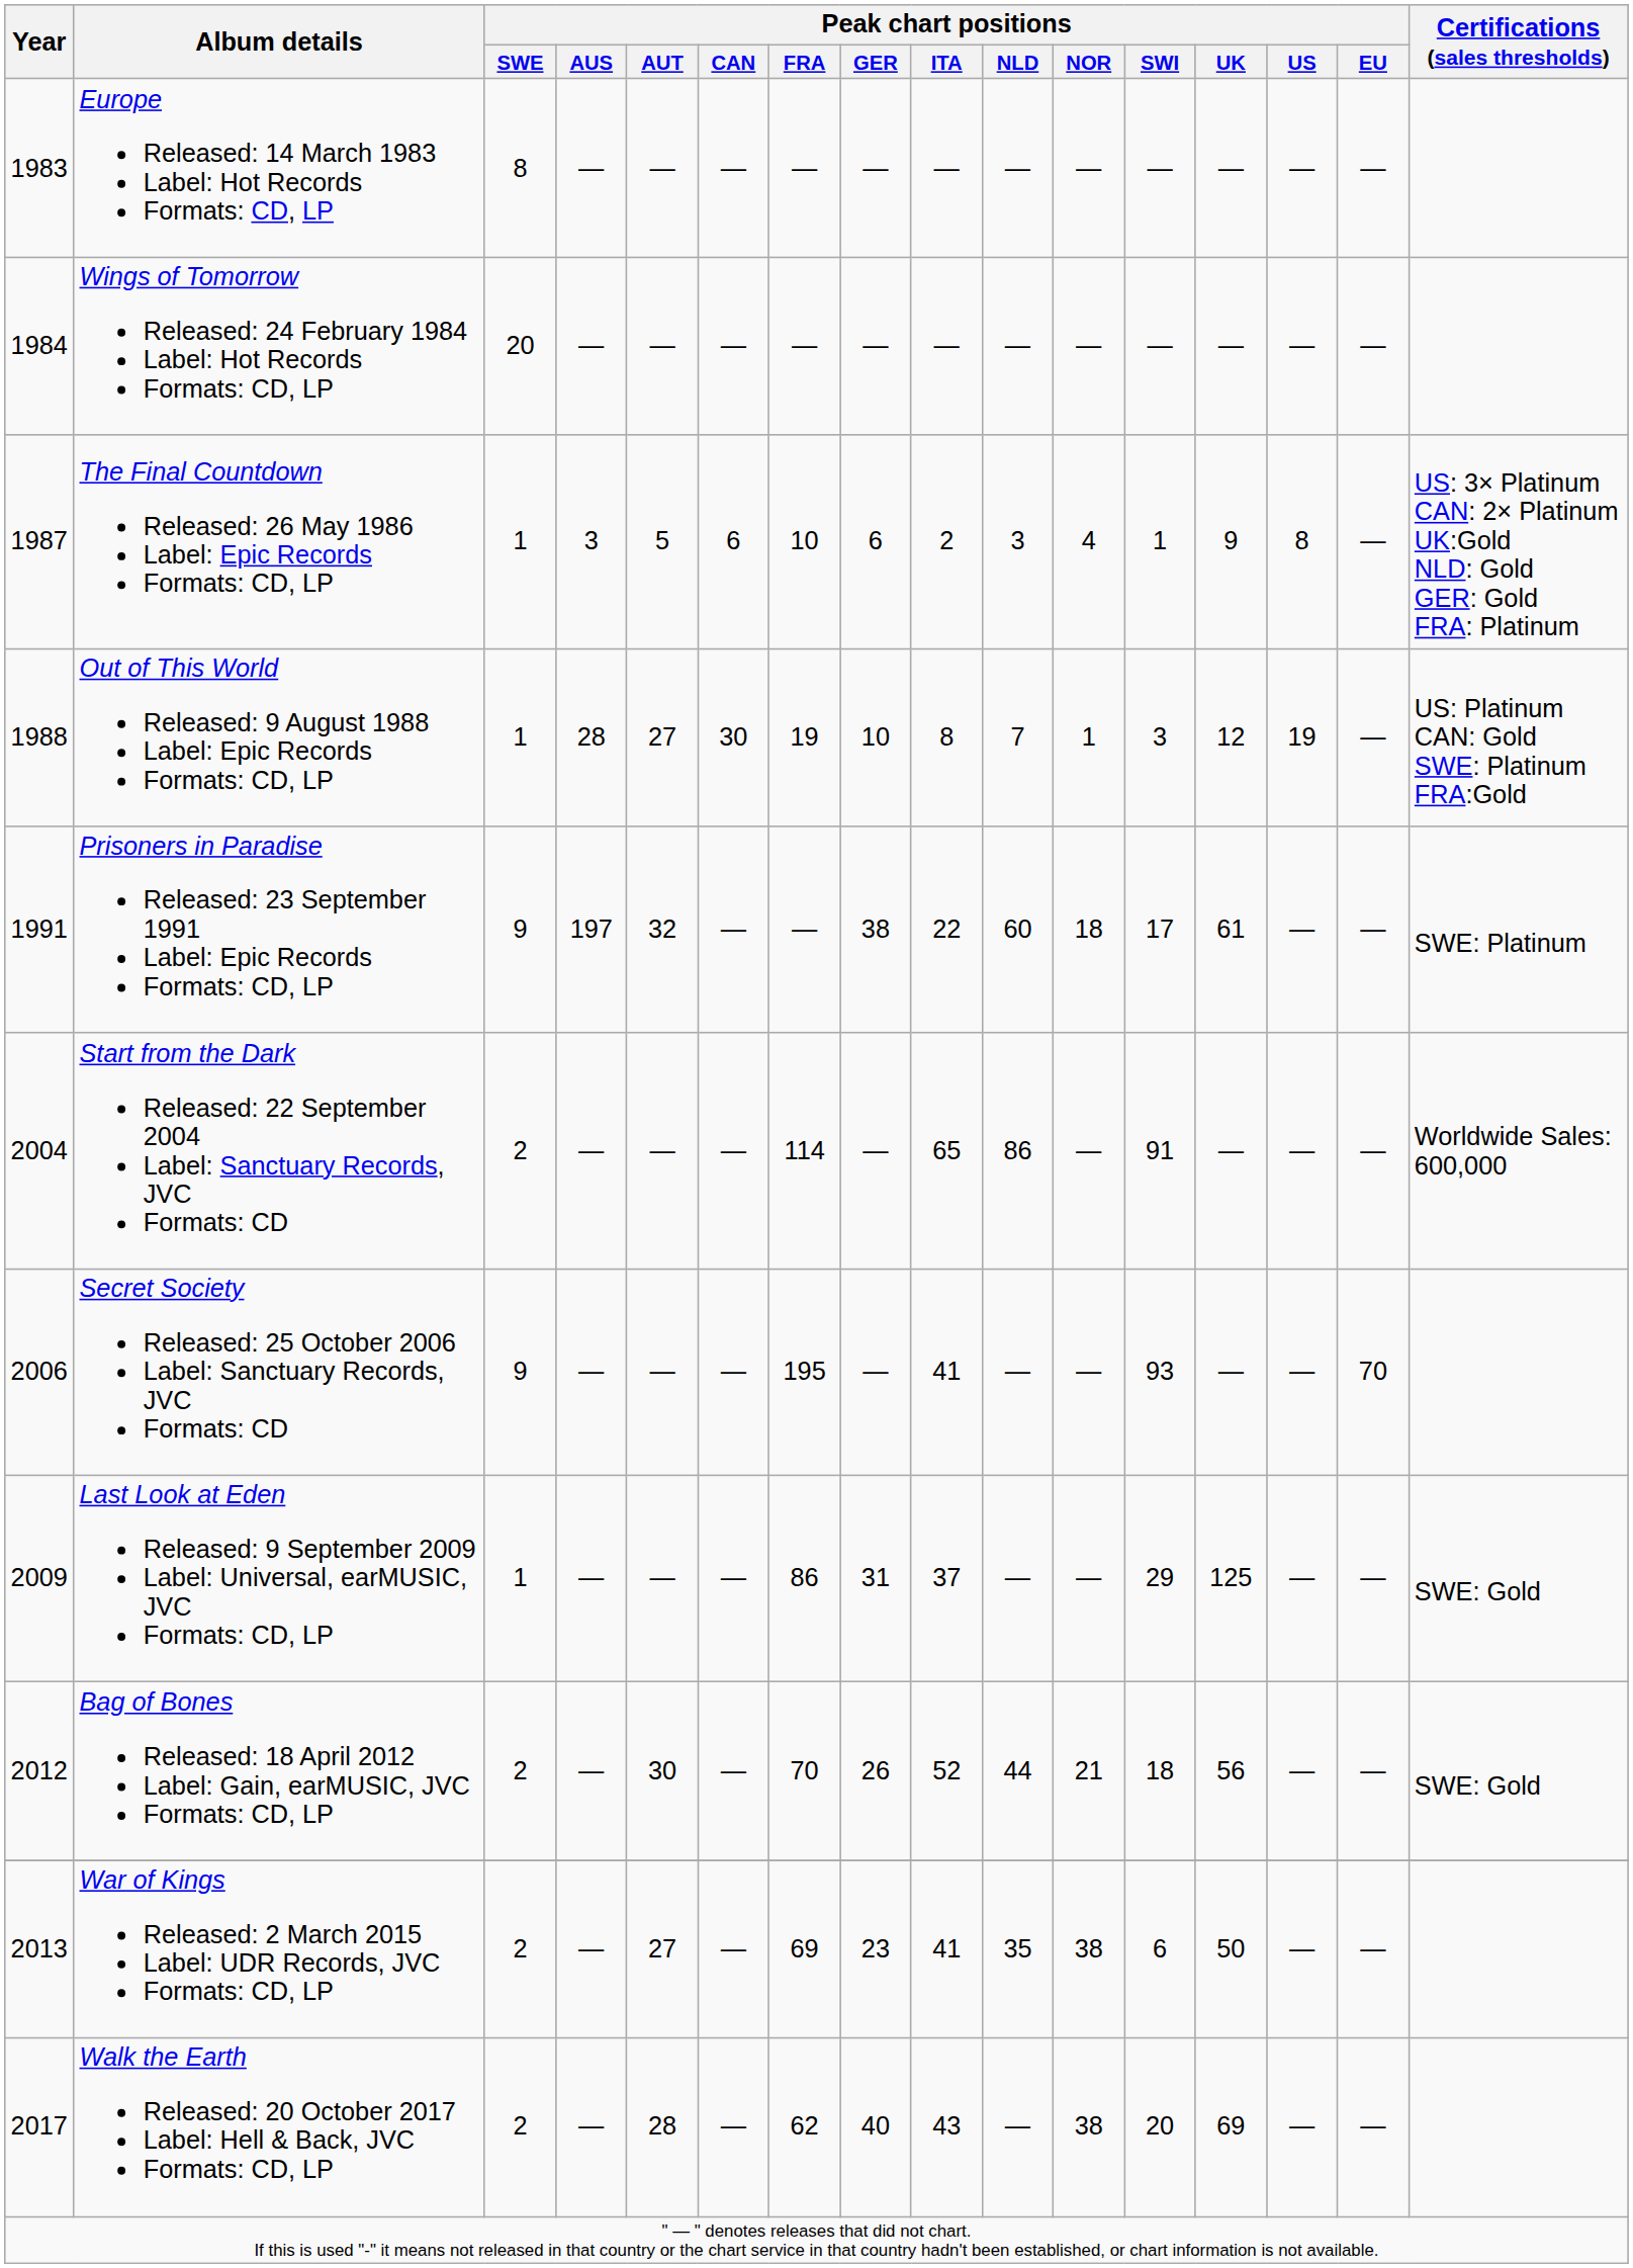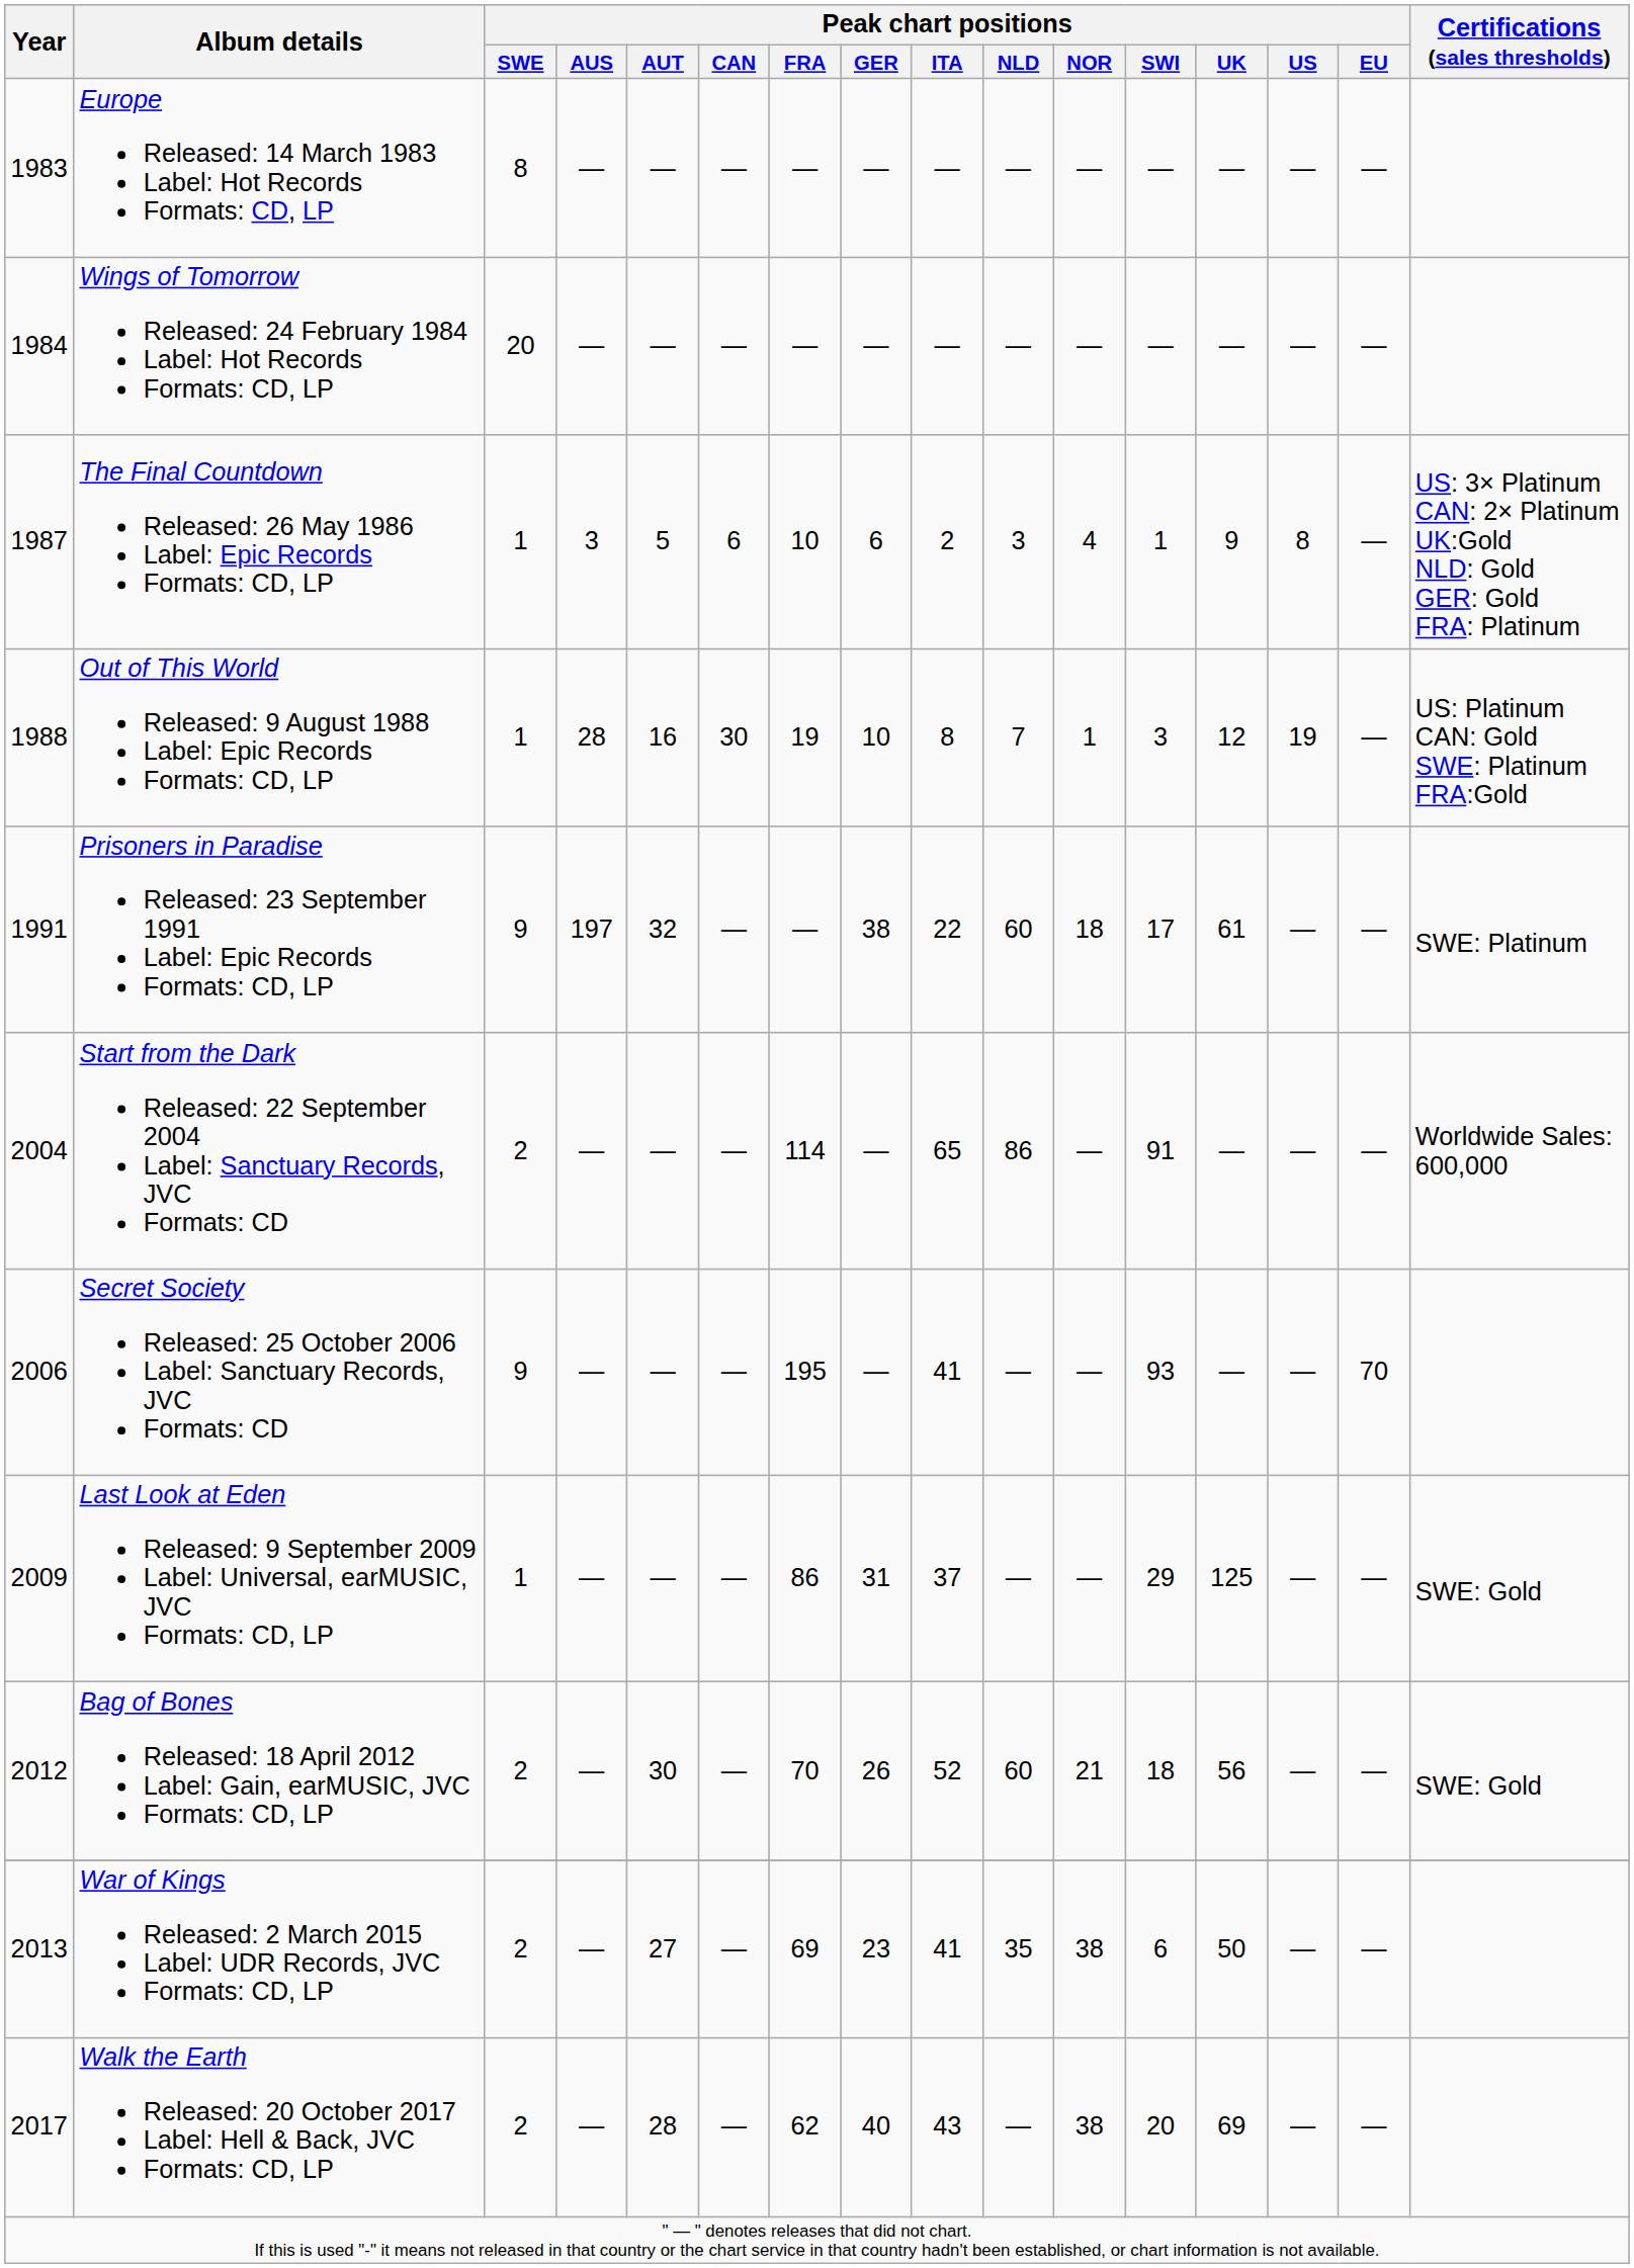row 6 | Peak chart positions / AUT: 27 -> 16
row 11 | Peak chart positions / NLD: 44 -> 60
